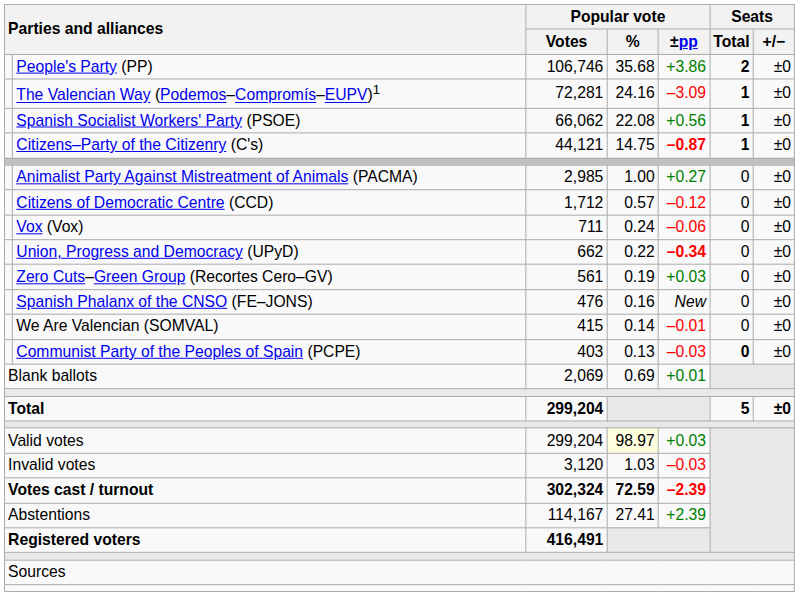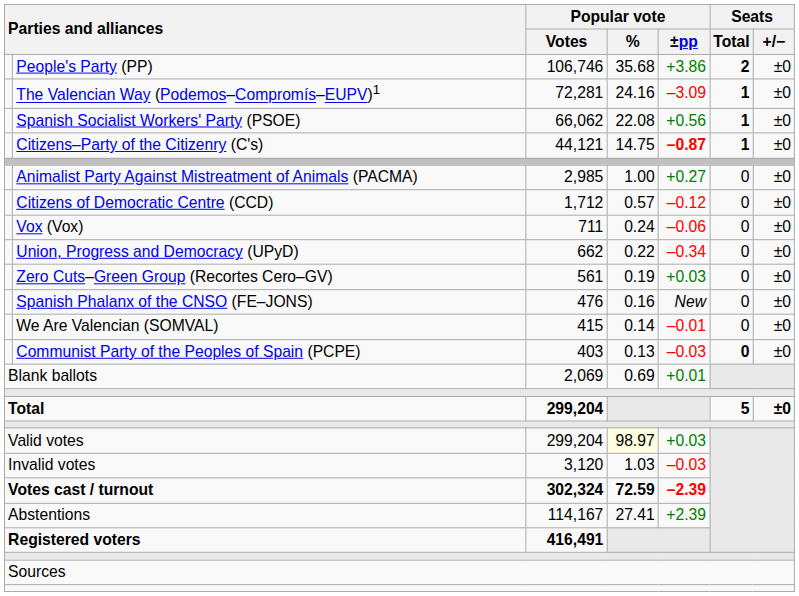Union, Progress and Democracy (UPyD) | Popular vote / ±pp: bold -> normal
